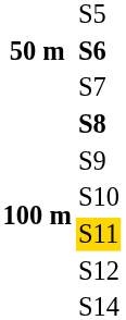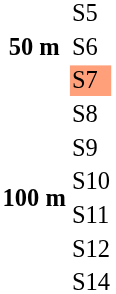S6 | column 2: bold -> normal
S7 | column 2: no background -> lightsalmon background
S8 | column 2: bold -> normal
S11 | column 2: gold background -> no background
